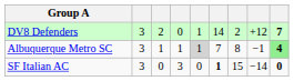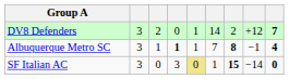Albuquerque Metro SC | column 4: normal -> bold
Albuquerque Metro SC | column 5: lightgrey background -> no background
Albuquerque Metro SC | column 7: normal -> bold
Albuquerque Metro SC | column 9: lightgreen background -> no background
SF Italian AC | column 5: no background -> khaki background
SF Italian AC | column 6: bold -> normal
SF Italian AC | column 7: normal -> bold
